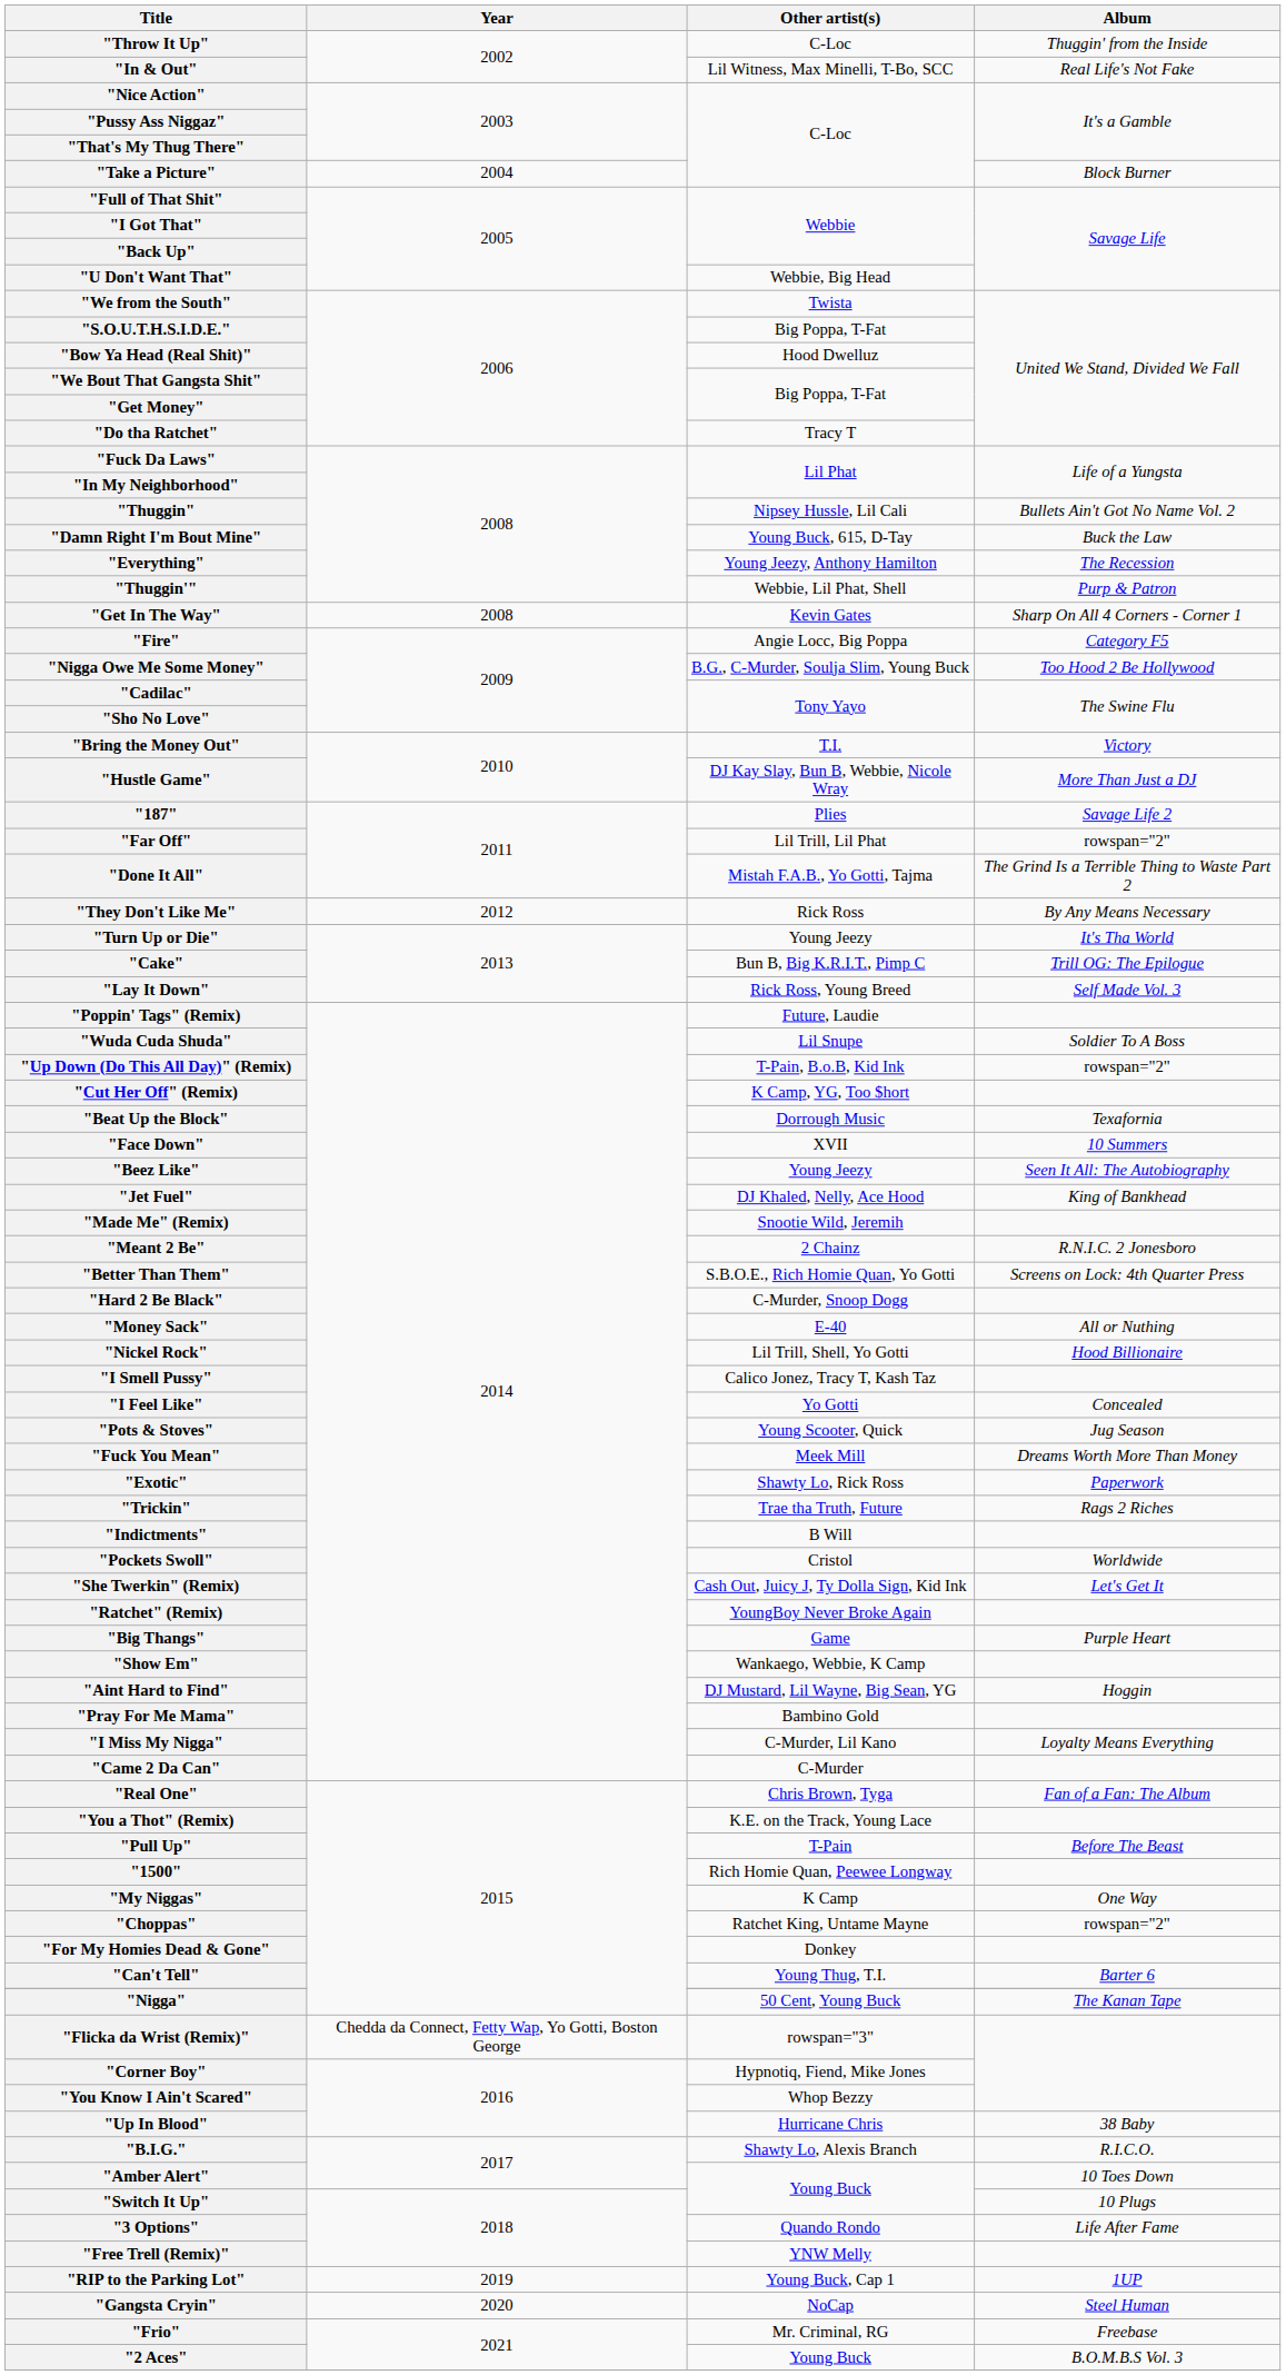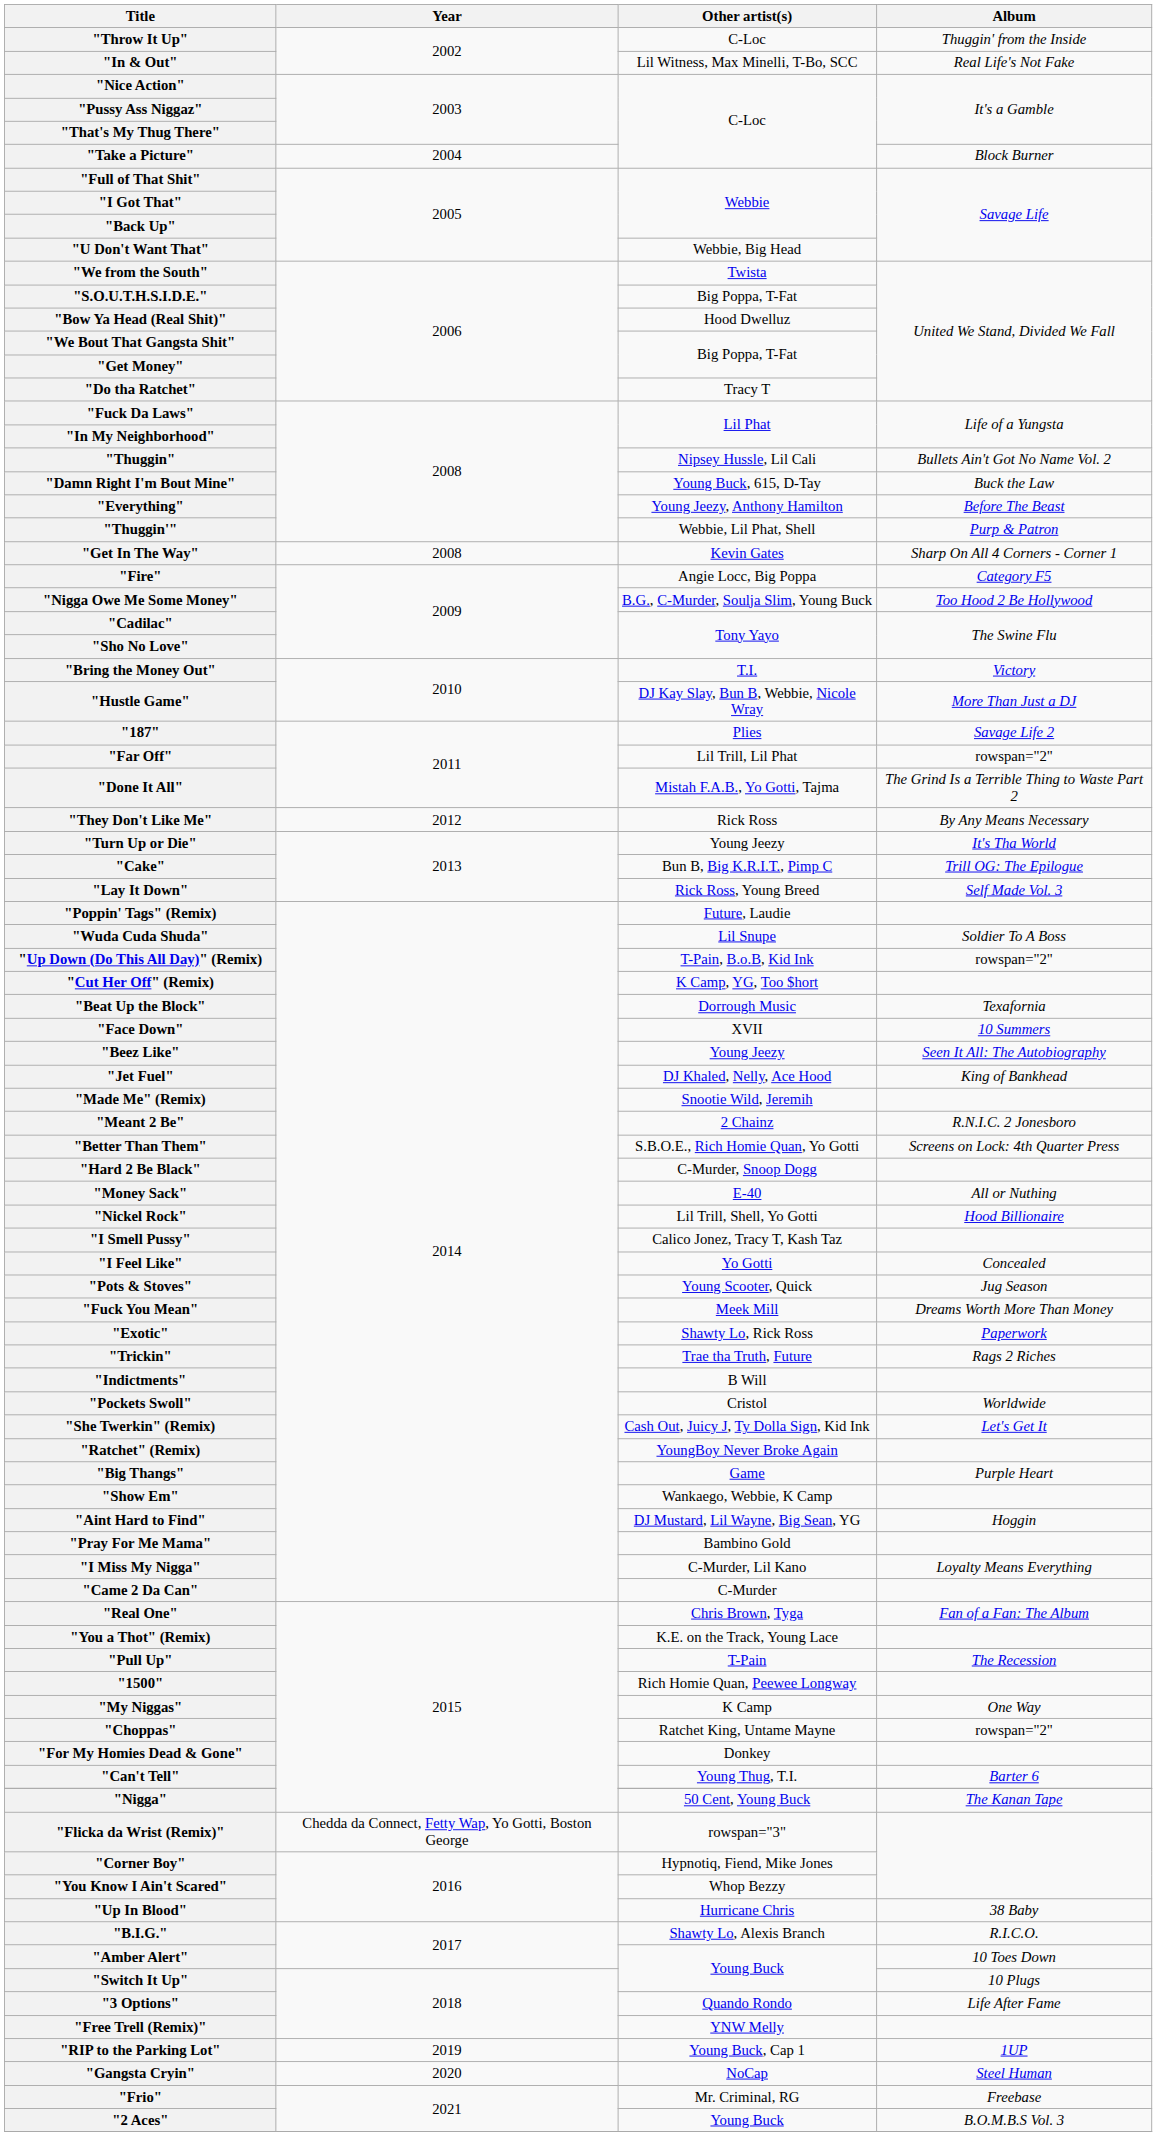"Everything" | Album: The Recession -> Before The Beast
"Pull Up" | Album: Before The Beast -> The Recession
